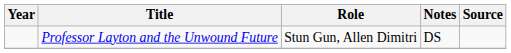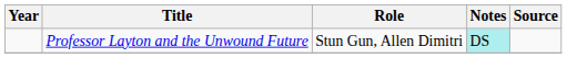Professor Layton and the Unwound Future | Notes: no background -> paleturquoise background
